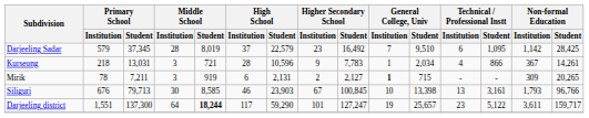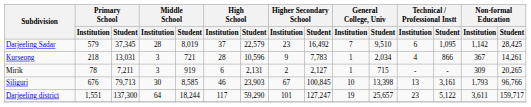Mirik | General College, Univ / Institution: bold -> normal
Darjeeling district | Middle School / Student: bold -> normal
